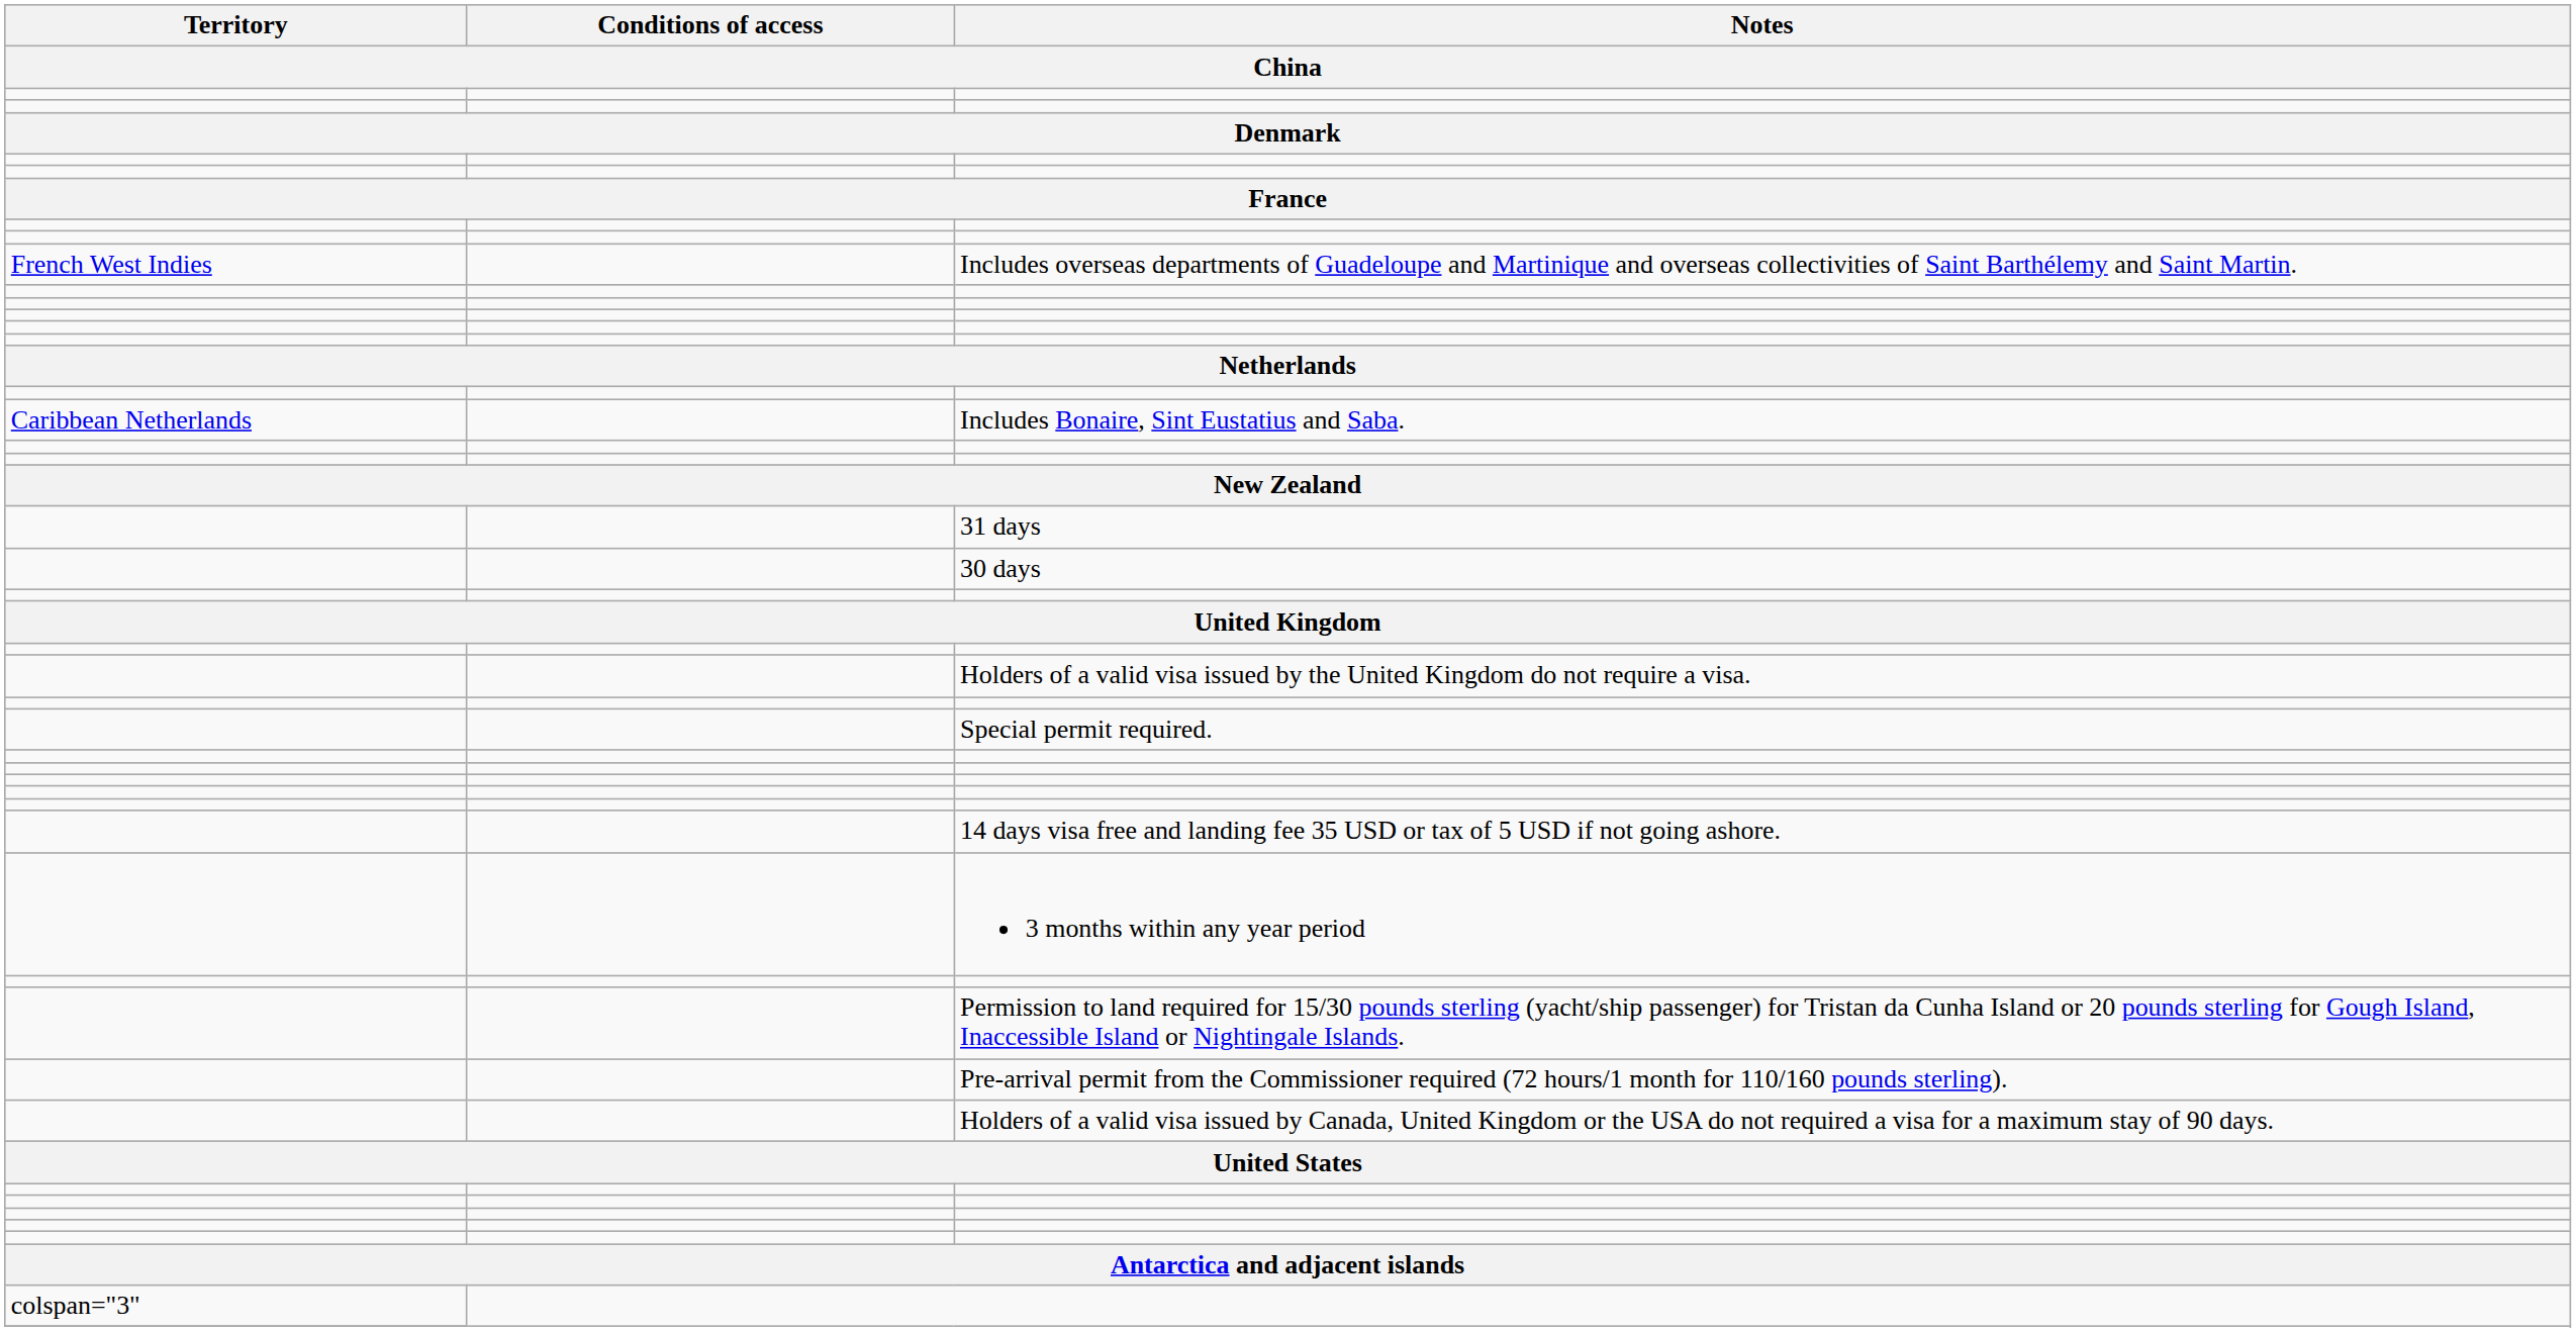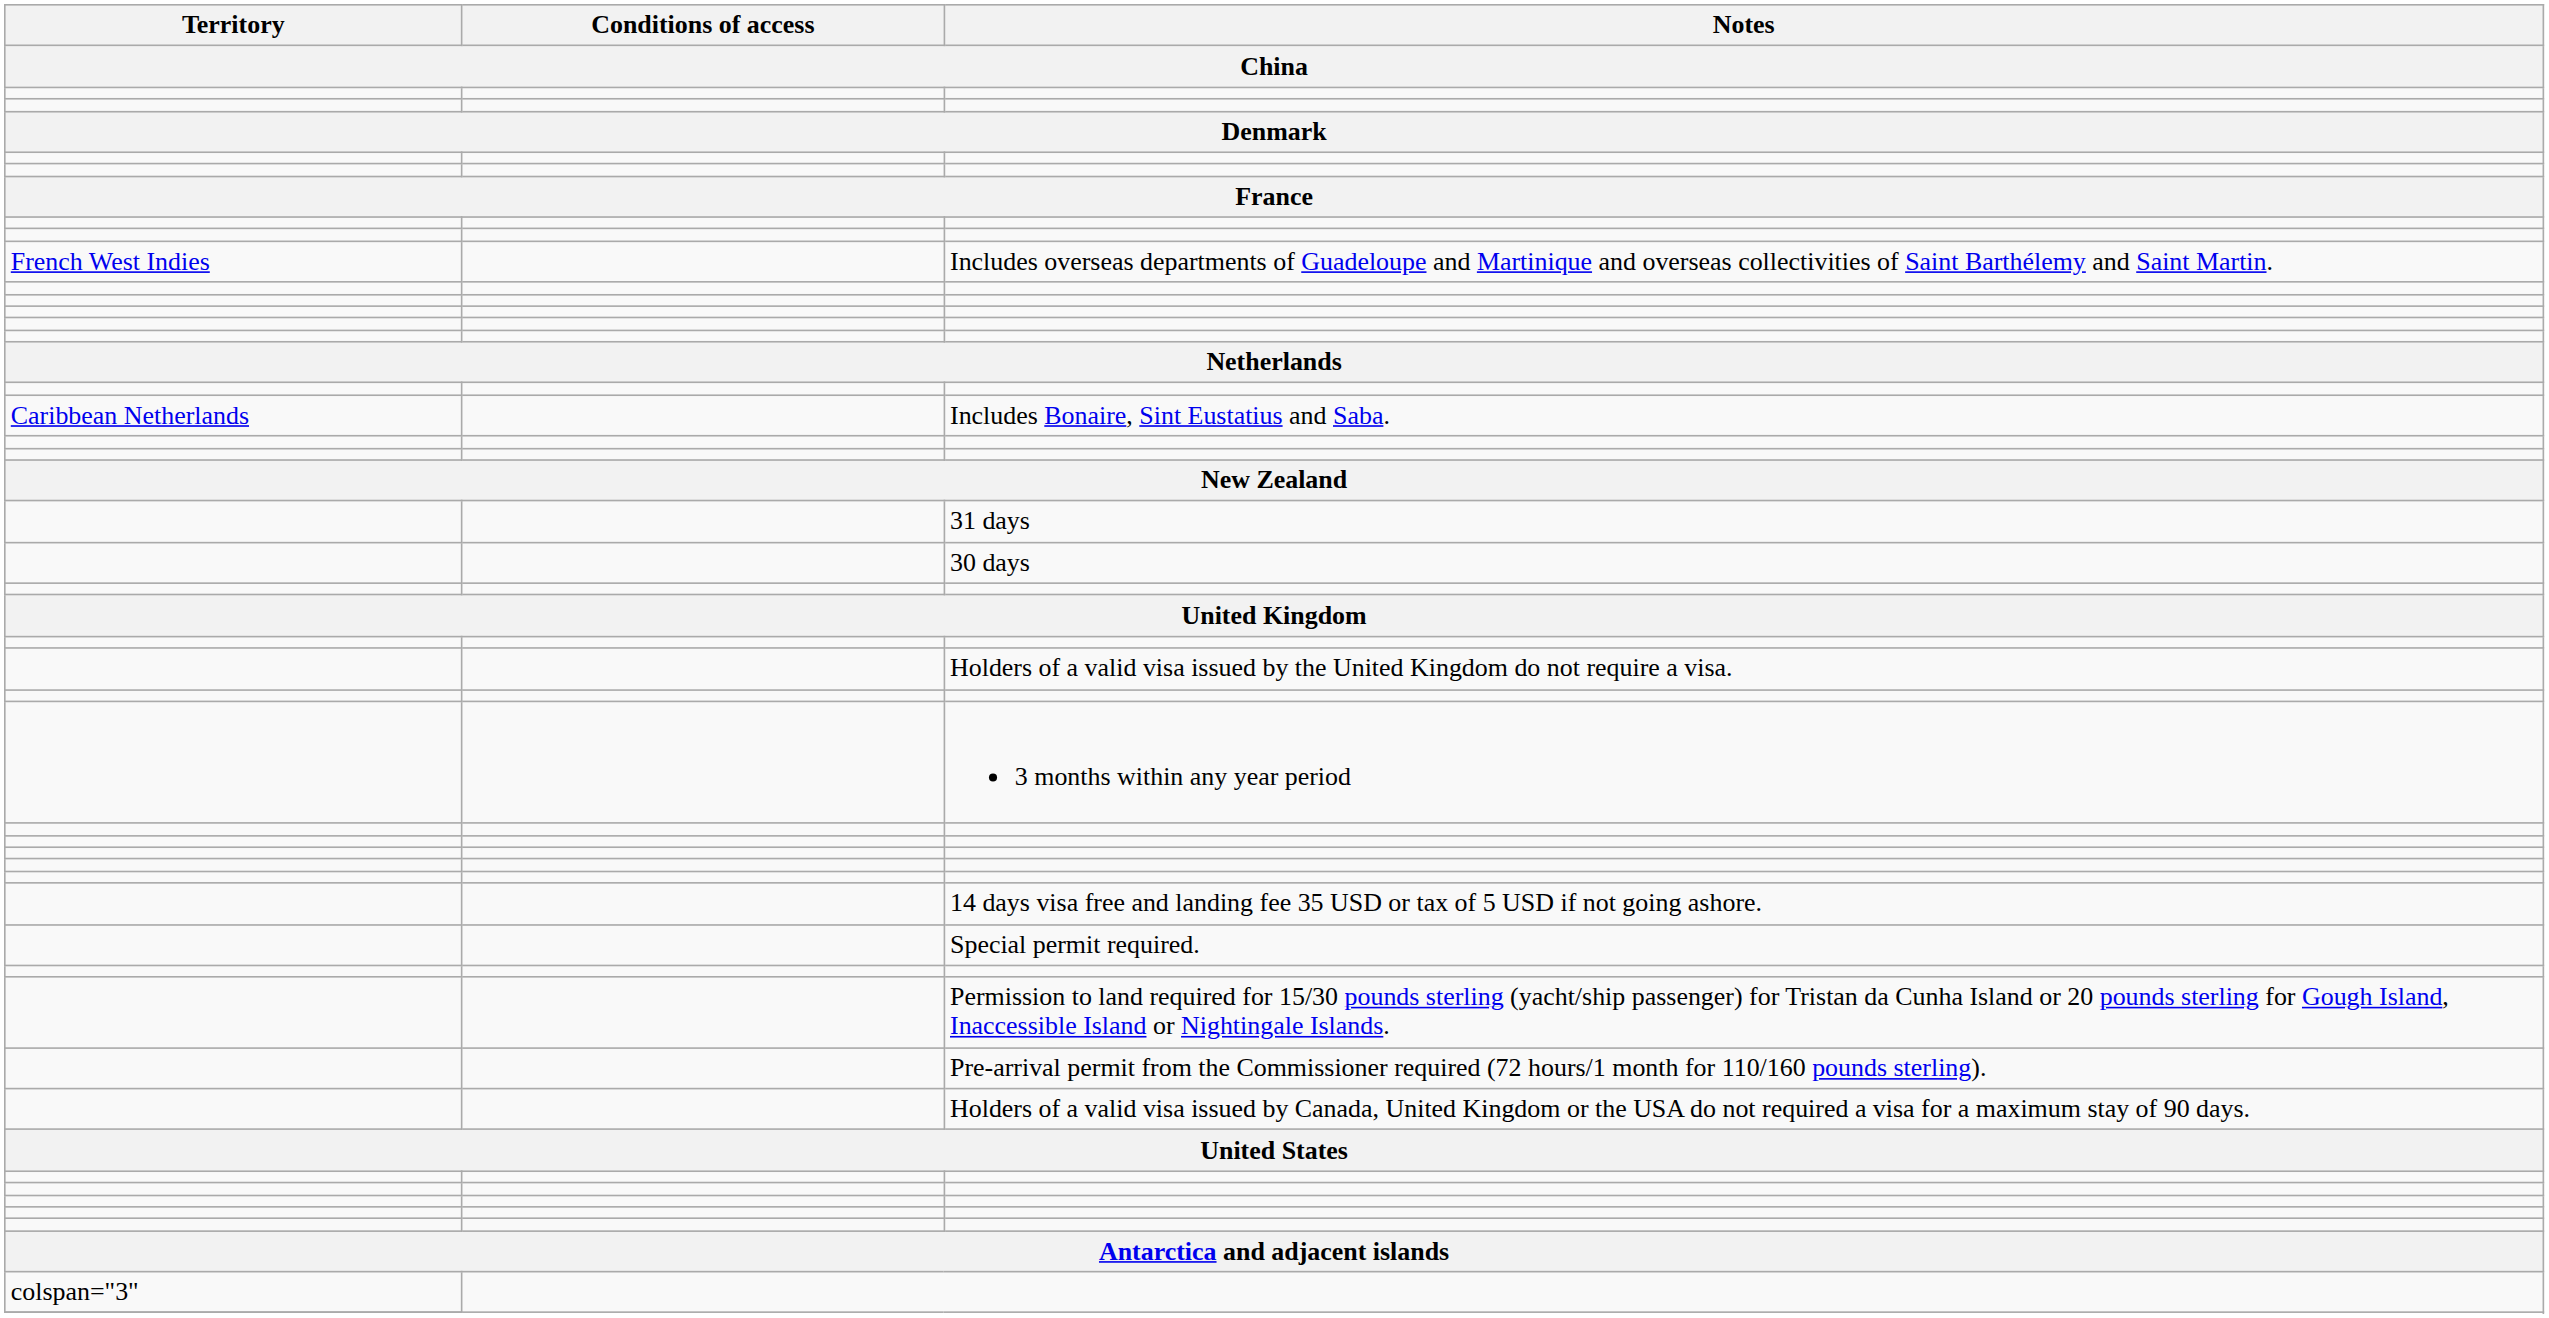rows swapped: Special permit required. <-> 3 months within any year period
